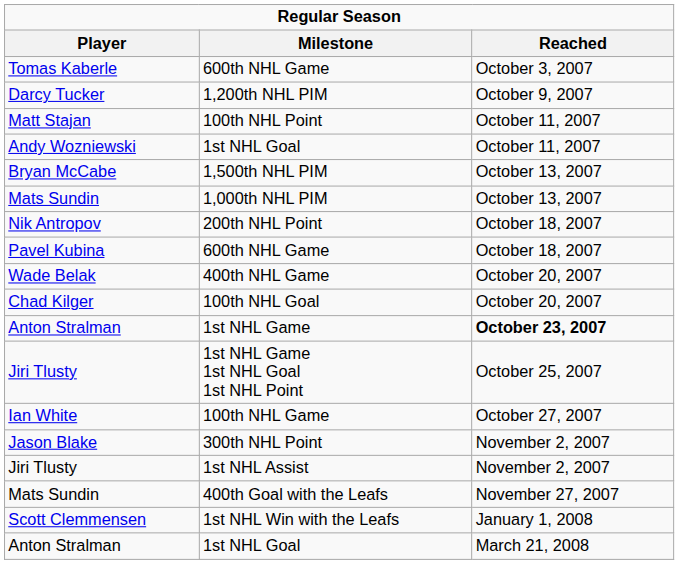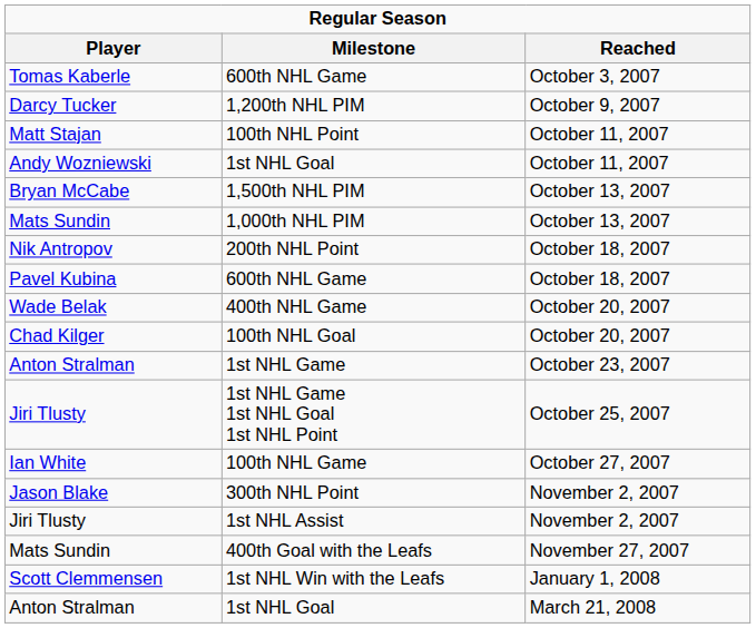1st NHL Game | Reached: bold -> normal
